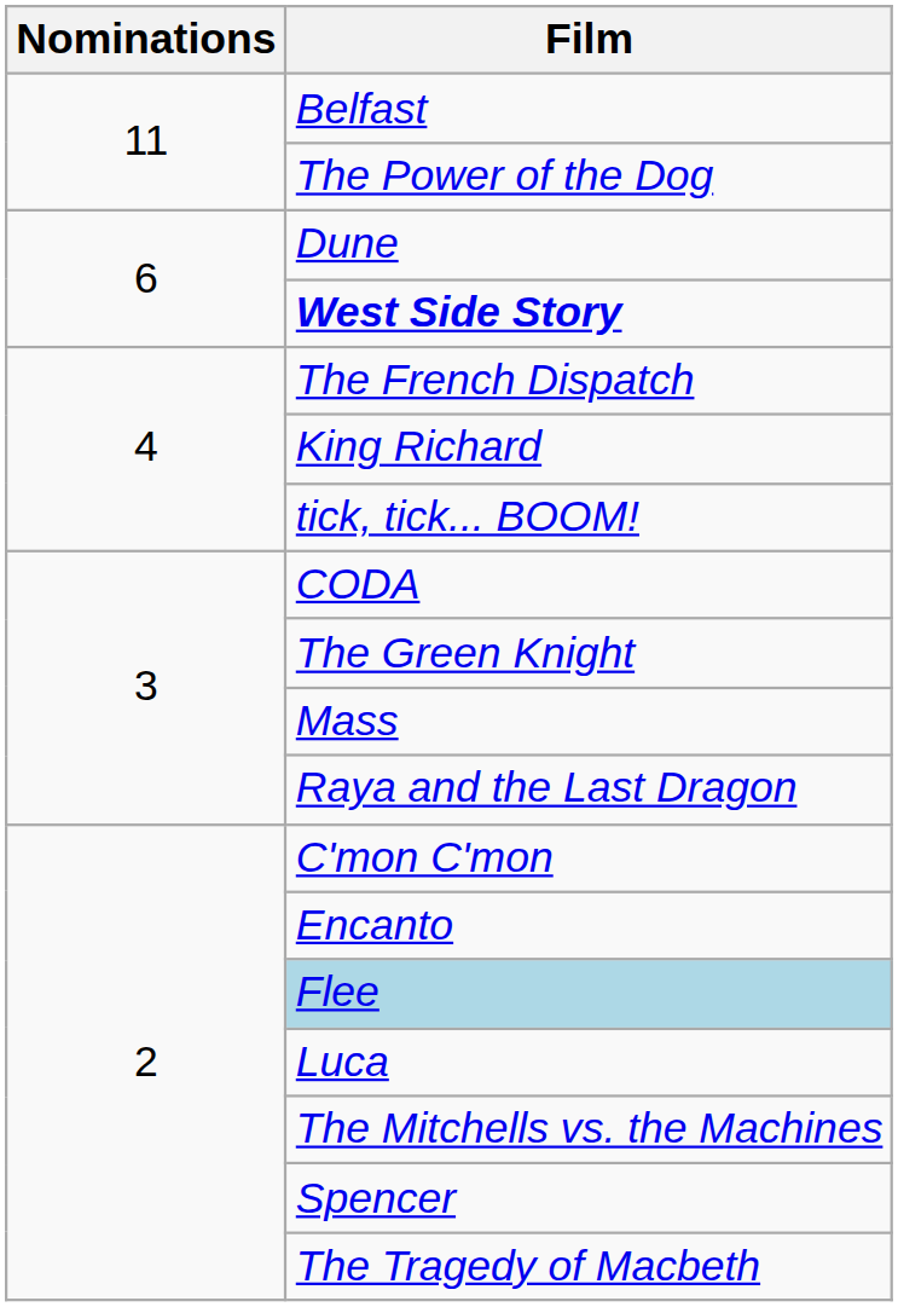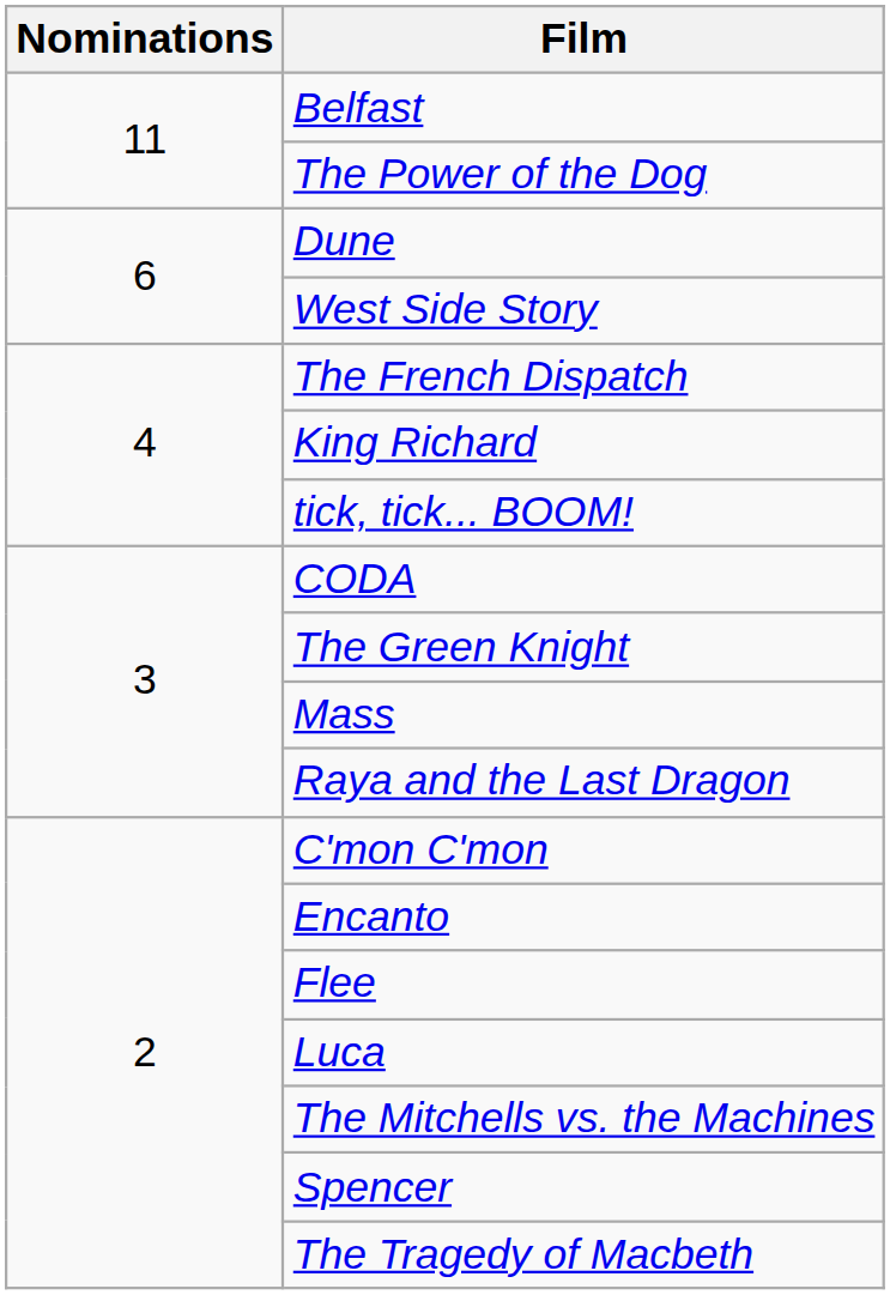West Side Story | Film: bold -> normal
Flee | Film: lightblue background -> no background
